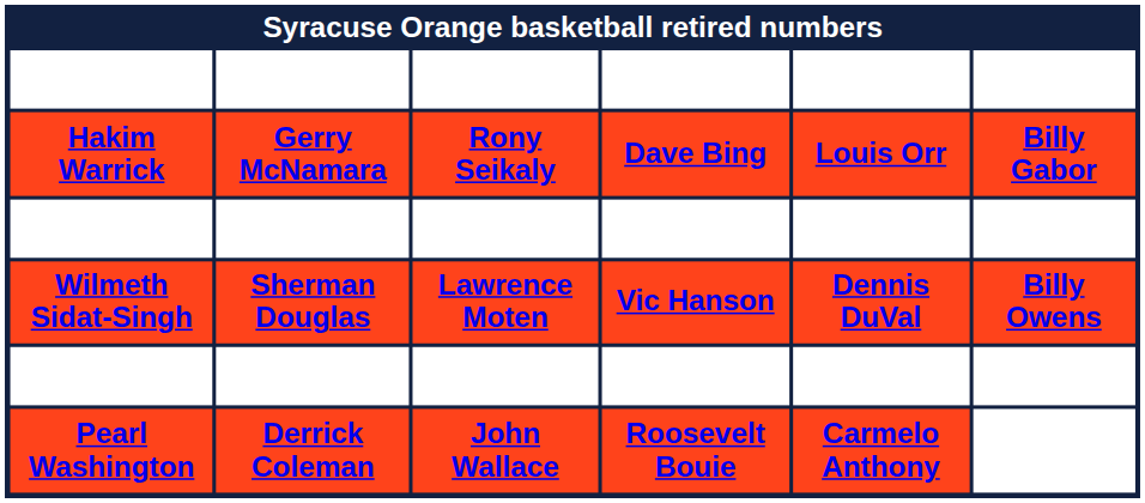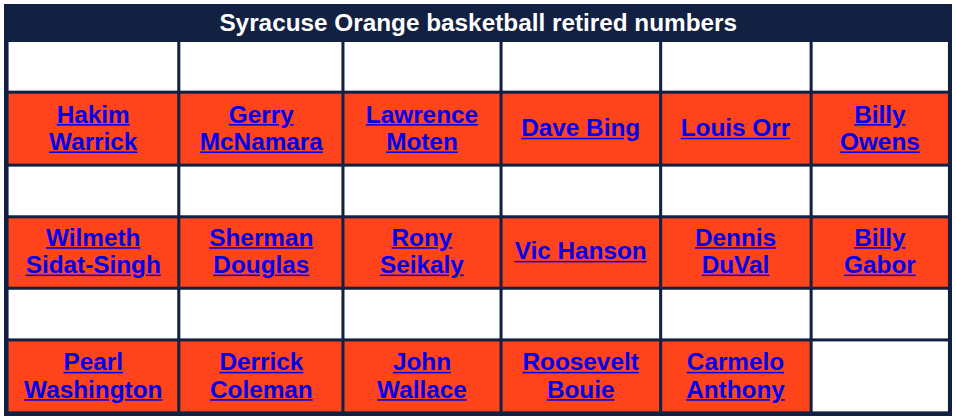Hakim Warrick | column 3: Rony Seikaly -> Lawrence Moten
Hakim Warrick | column 6: Billy Gabor -> Billy Owens
Wilmeth Sidat-Singh | column 3: Lawrence Moten -> Rony Seikaly
Wilmeth Sidat-Singh | column 6: Billy Owens -> Billy Gabor
